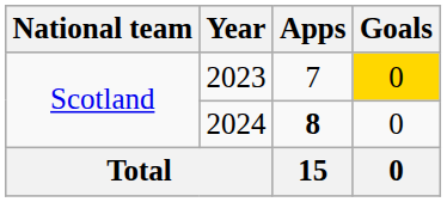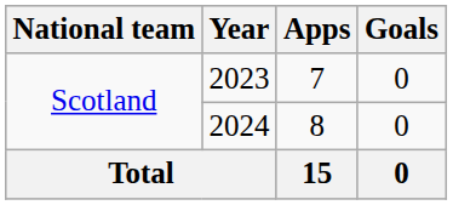2023 | Goals: gold background -> no background
2024 | Apps: bold -> normal
